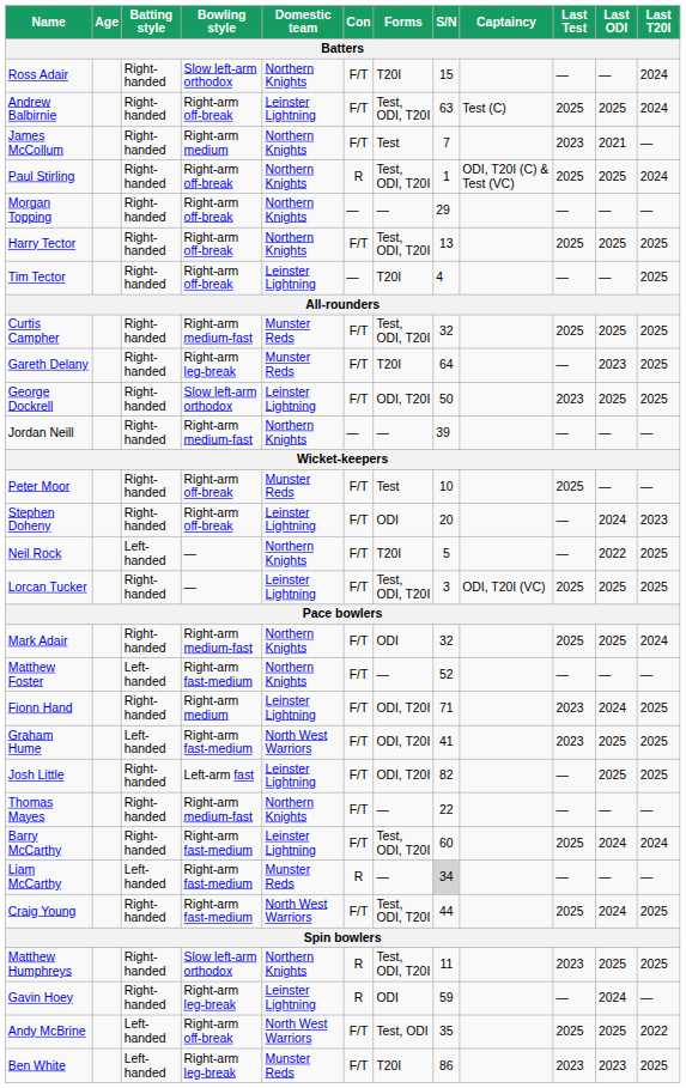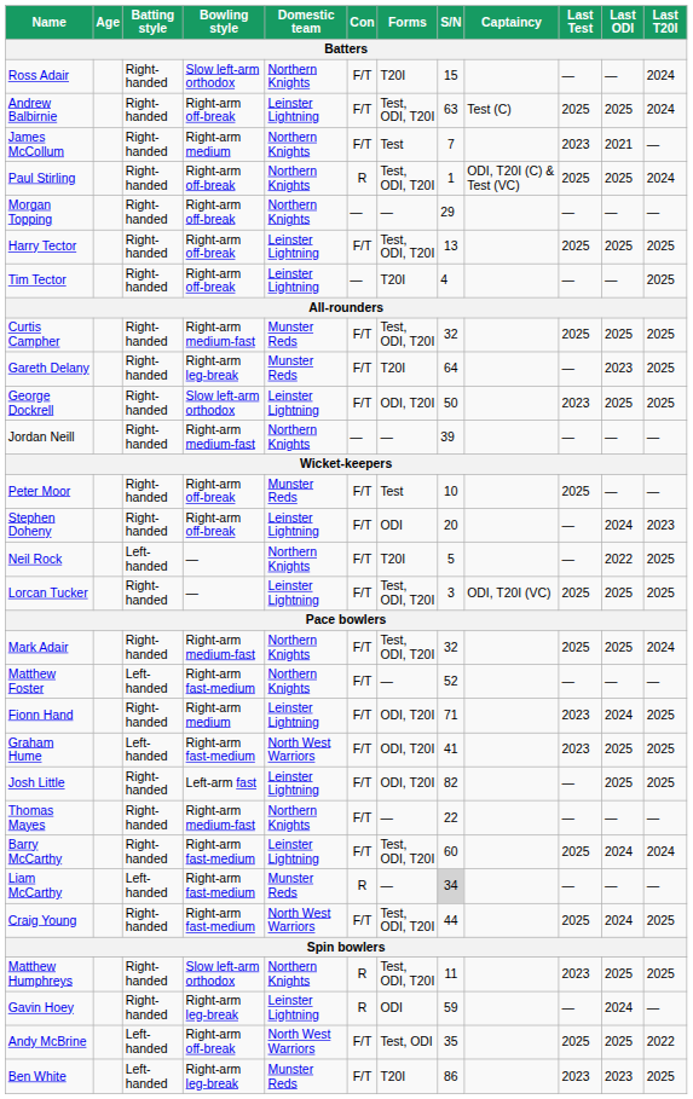Harry Tector | Domestic team: Northern Knights -> Leinster Lightning
Mark Adair | Forms: ODI -> Test, ODI, T20I
